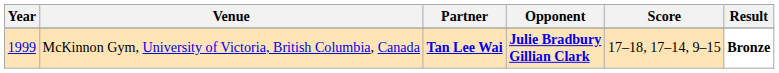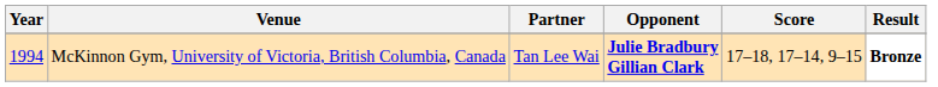row 2 | Year: 1999 -> 1994
row 2 | Partner: bold -> normal
